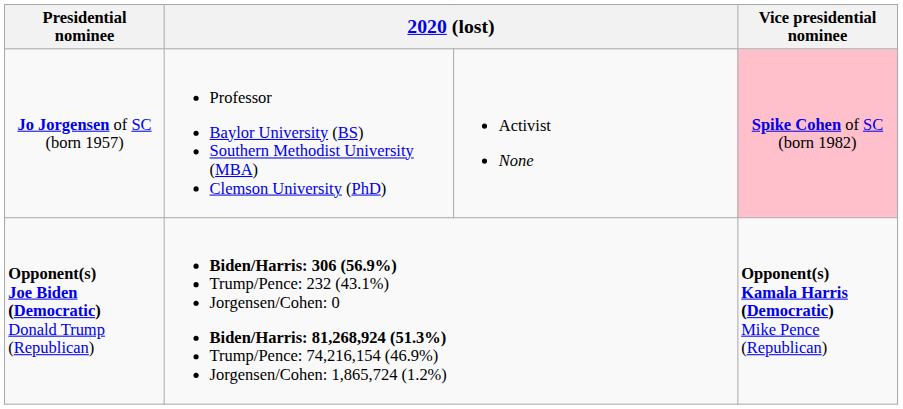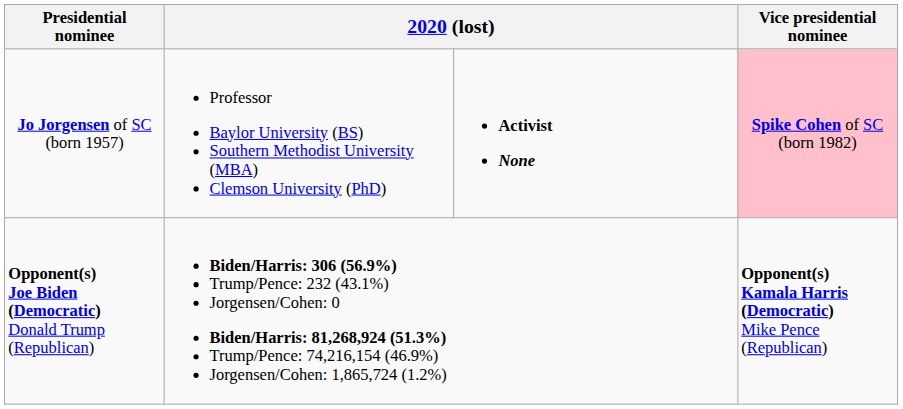Jo Jorgensen of SC (born 1957) | column 3: normal -> bold
